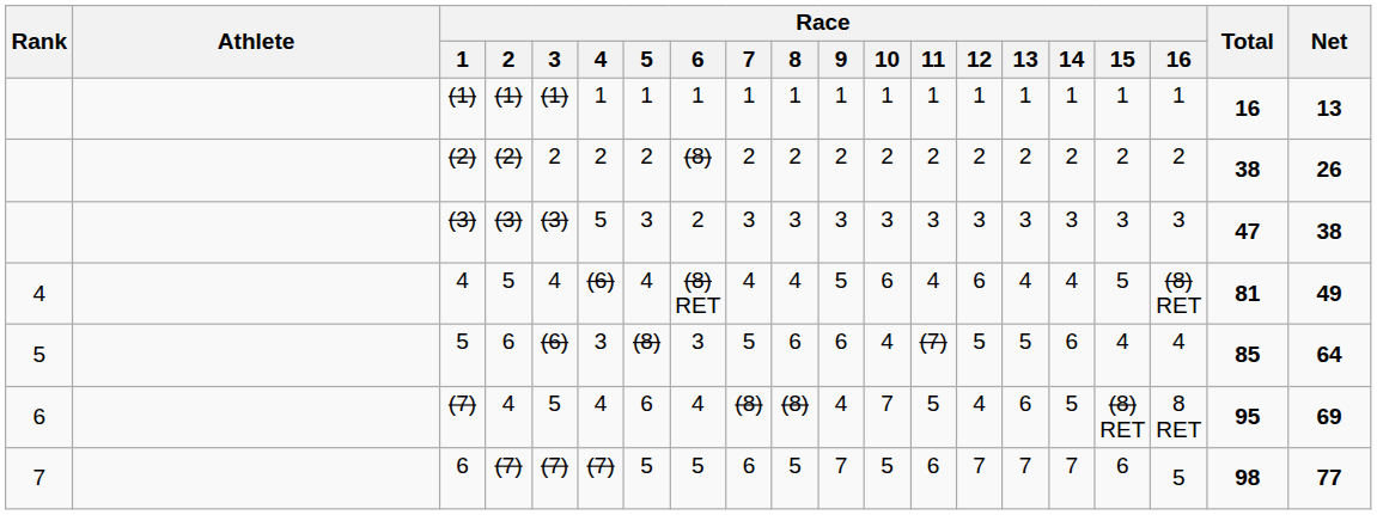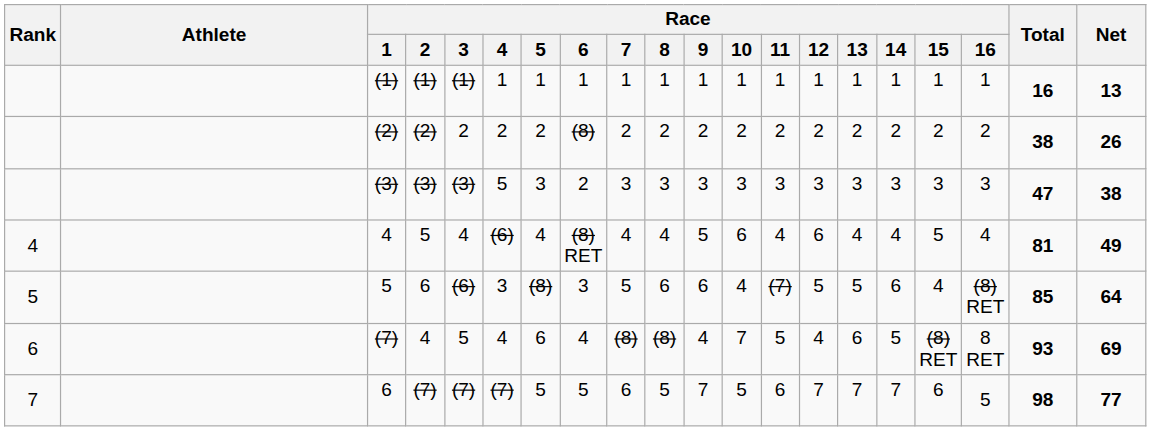row 6 | Race / 16: (8) RET -> 4
row 7 | Race / 16: 4 -> (8) RET
row 8 | Total: 95 -> 93
